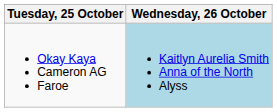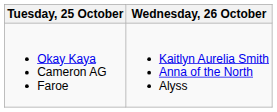Okay Kaya Cameron AG Faroe | Wednesday, 26 October: lightblue background -> no background
